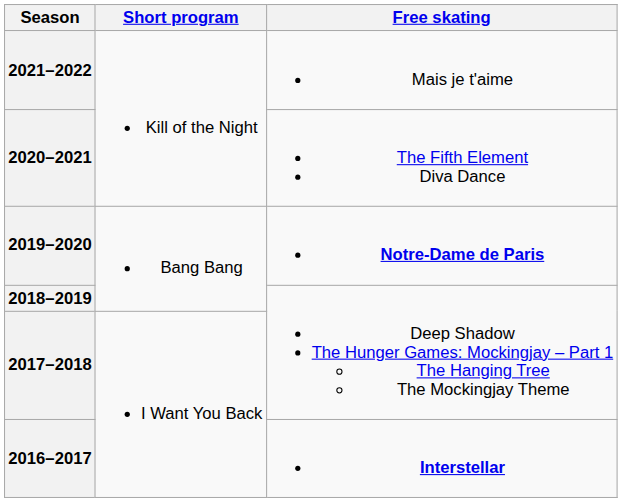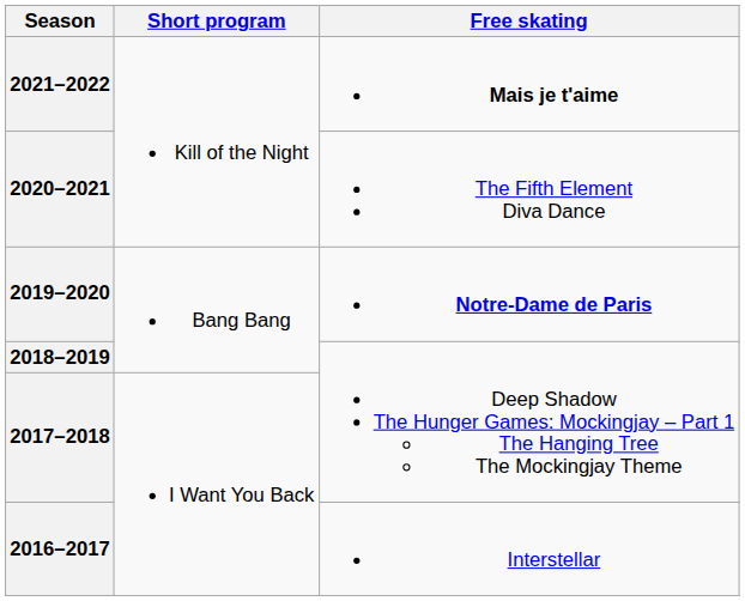2021–2022 | Free skating: normal -> bold
2016–2017 | Free skating: bold -> normal
